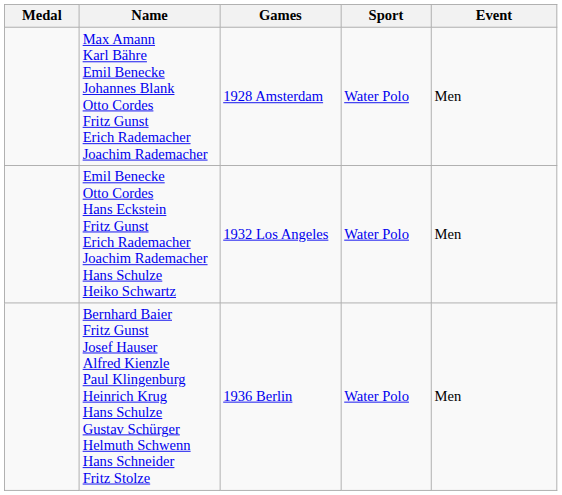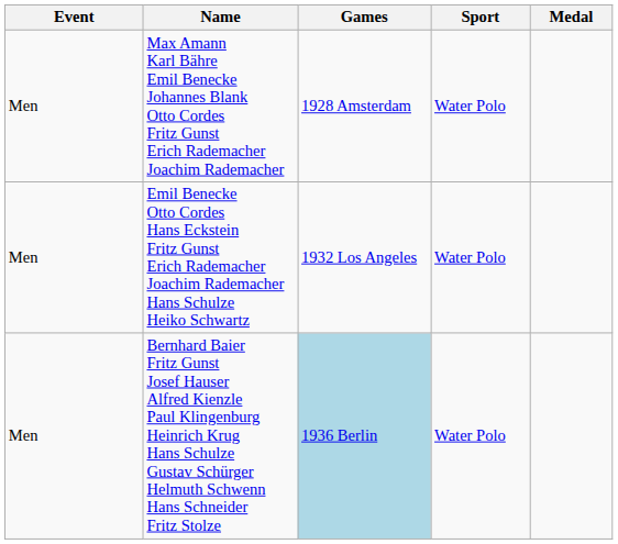columns swapped: Medal <-> Event
row 4 | Games: no background -> lightblue background
